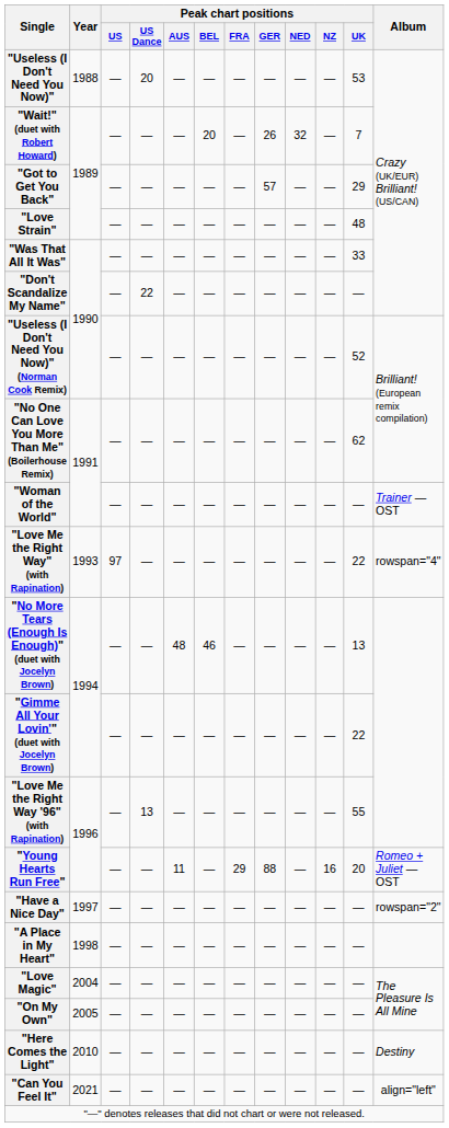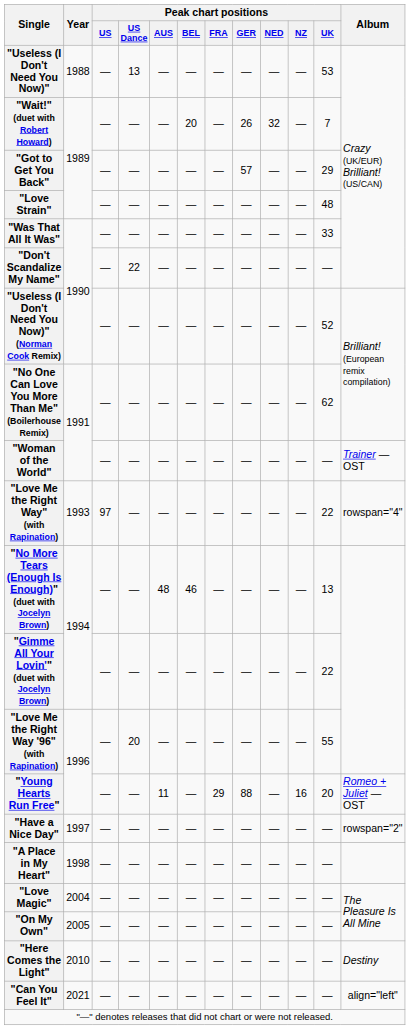"Useless (I Don't Need You Now)" | Peak chart positions / US Dance: 20 -> 13
"Love Me the Right Way '96" (with Rapination) | Peak chart positions / US Dance: 13 -> 20
